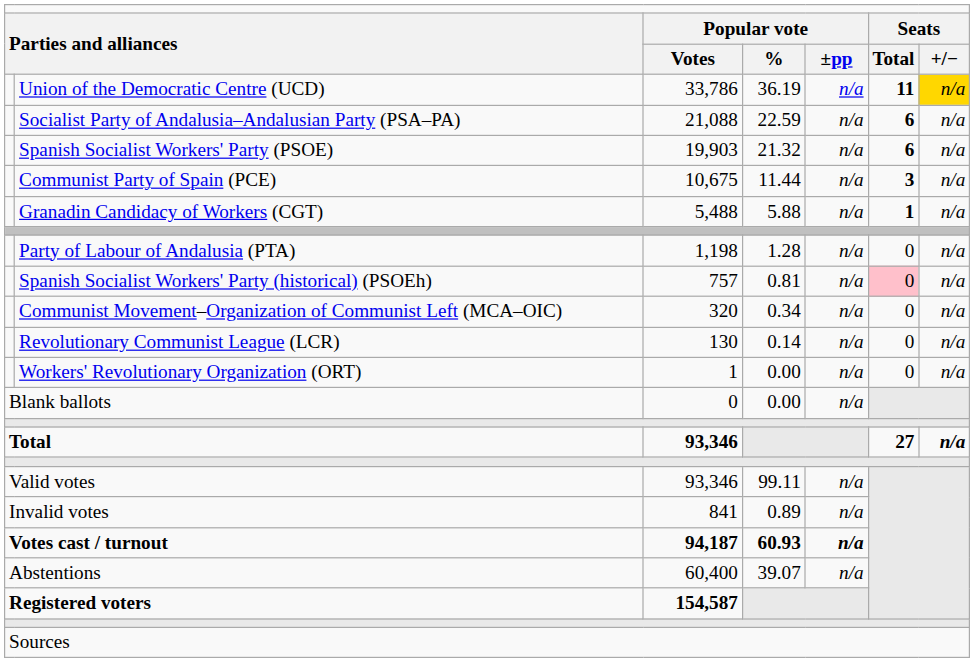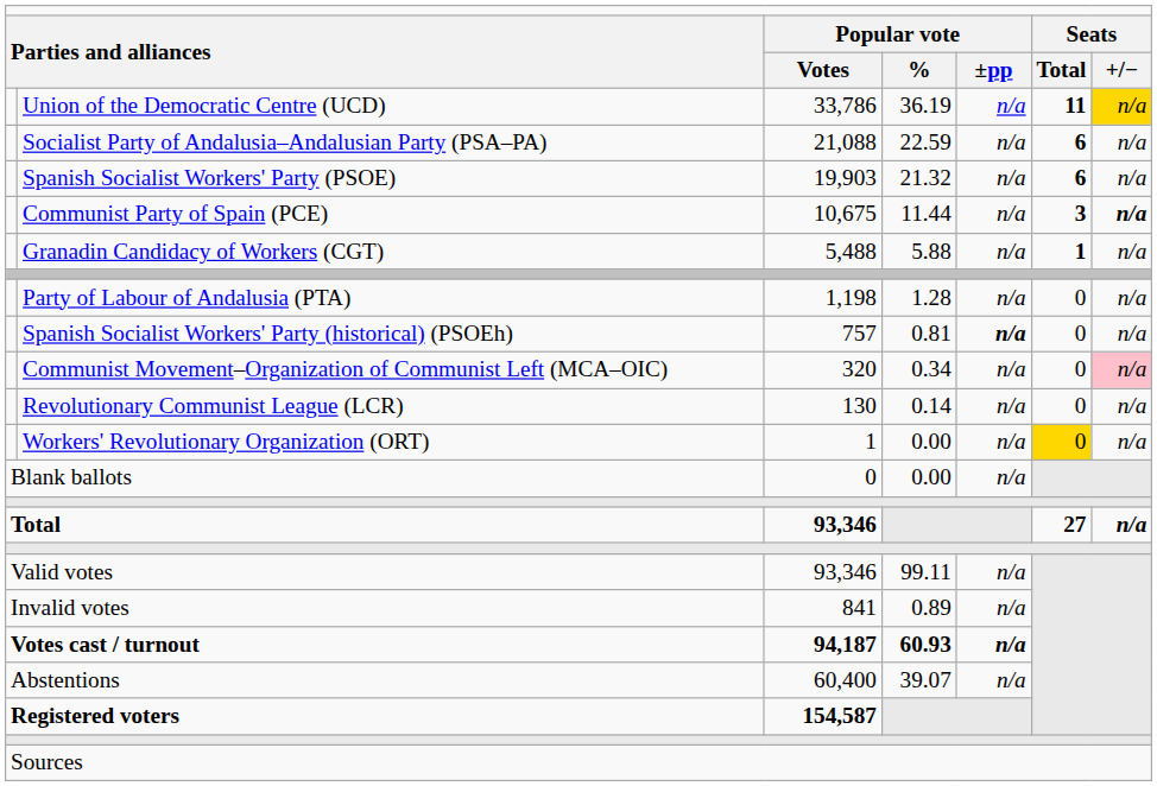Communist Party of Spain (PCE) | column 7: normal -> bold
Spanish Socialist Workers' Party (historical) (PSOEh) | column 5: normal -> bold
Spanish Socialist Workers' Party (historical) (PSOEh) | column 6: pink background -> no background
Communist Movement–Organization of Communist Left (MCA–OIC) | column 7: no background -> pink background
Workers' Revolutionary Organization (ORT) | column 6: no background -> gold background
